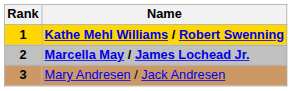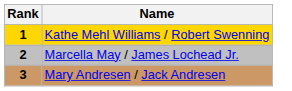Kathe Mehl Williams / Robert Swenning | Name: bold -> normal
Marcella May / James Lochead Jr. | Name: bold -> normal
